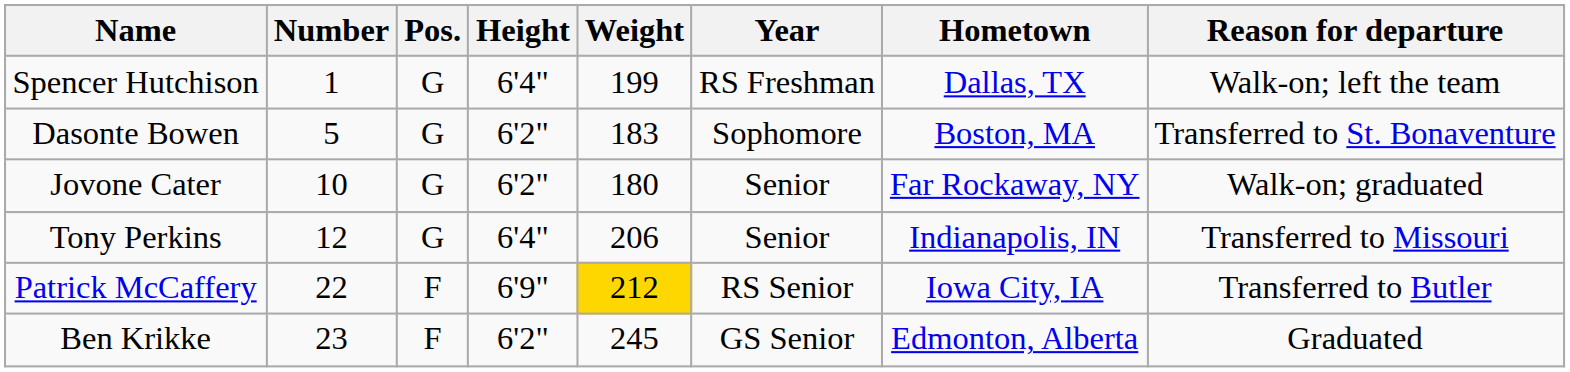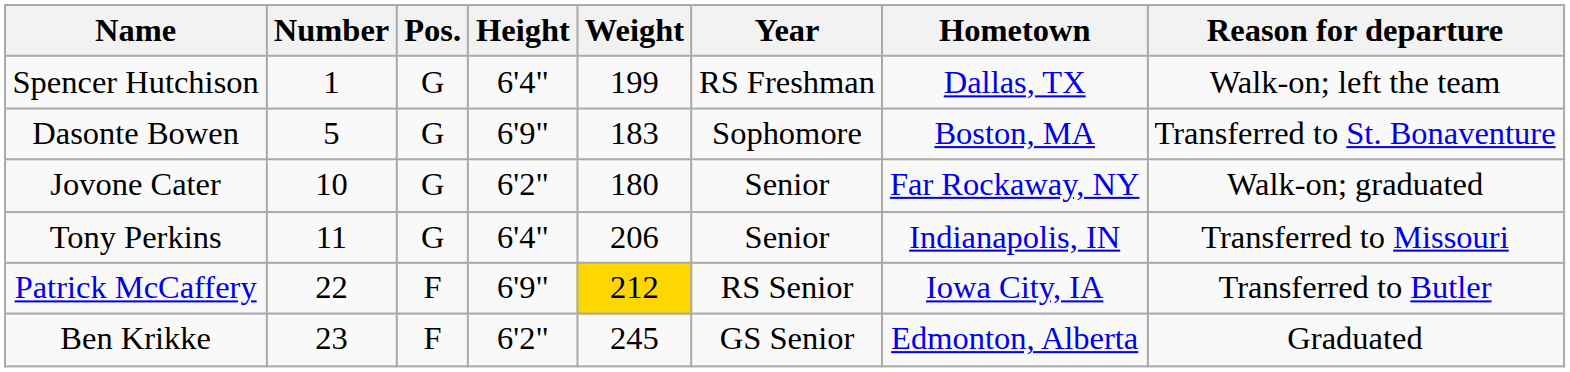Dasonte Bowen | Height: 6'2" -> 6'9"
Tony Perkins | Number: 12 -> 11
